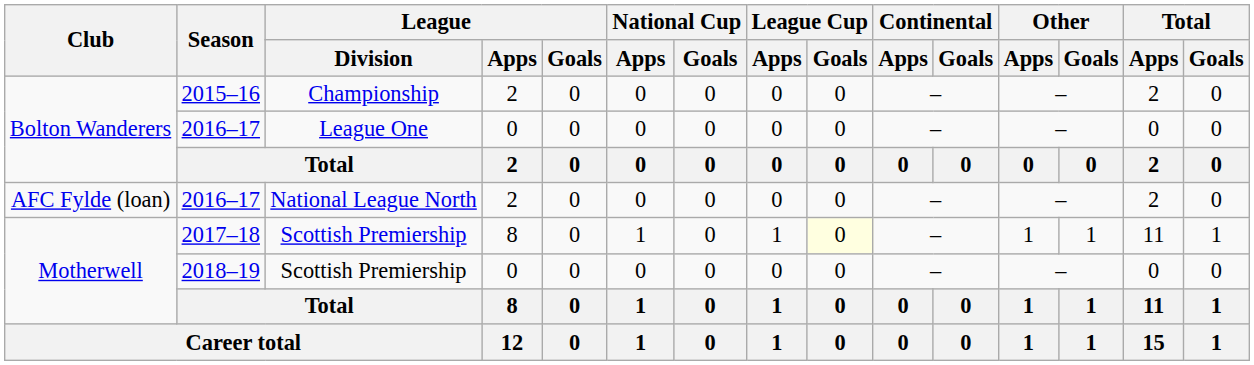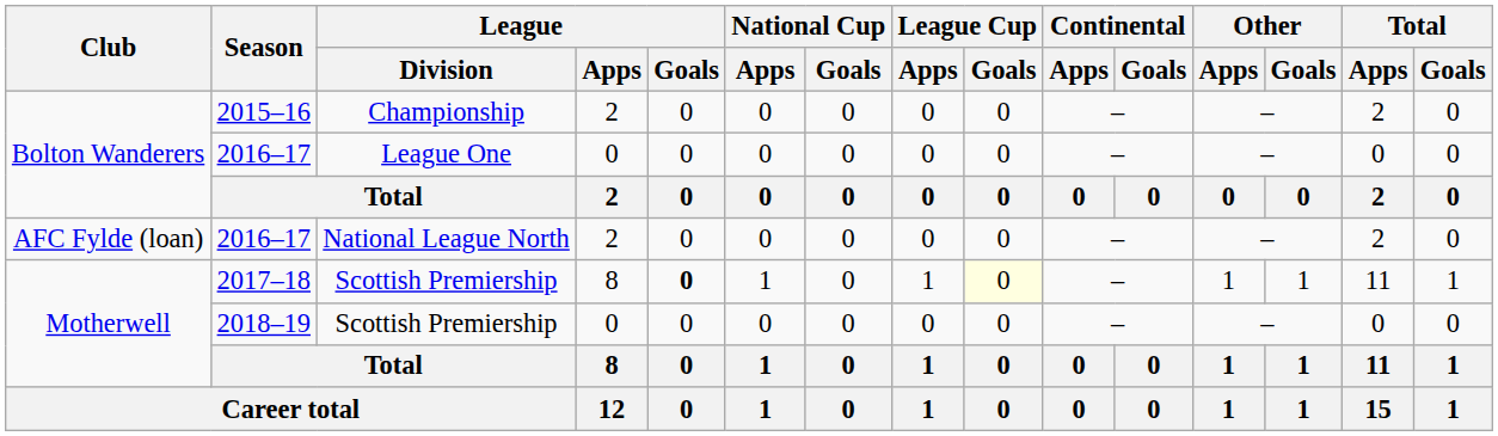2017–18 | League / Goals: normal -> bold
